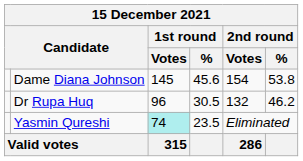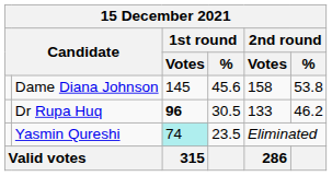Dame Diana Johnson | 2nd round / Votes: 154 -> 158
Dr Rupa Huq | 1st round / Votes: normal -> bold
Dr Rupa Huq | 2nd round / Votes: 132 -> 133
